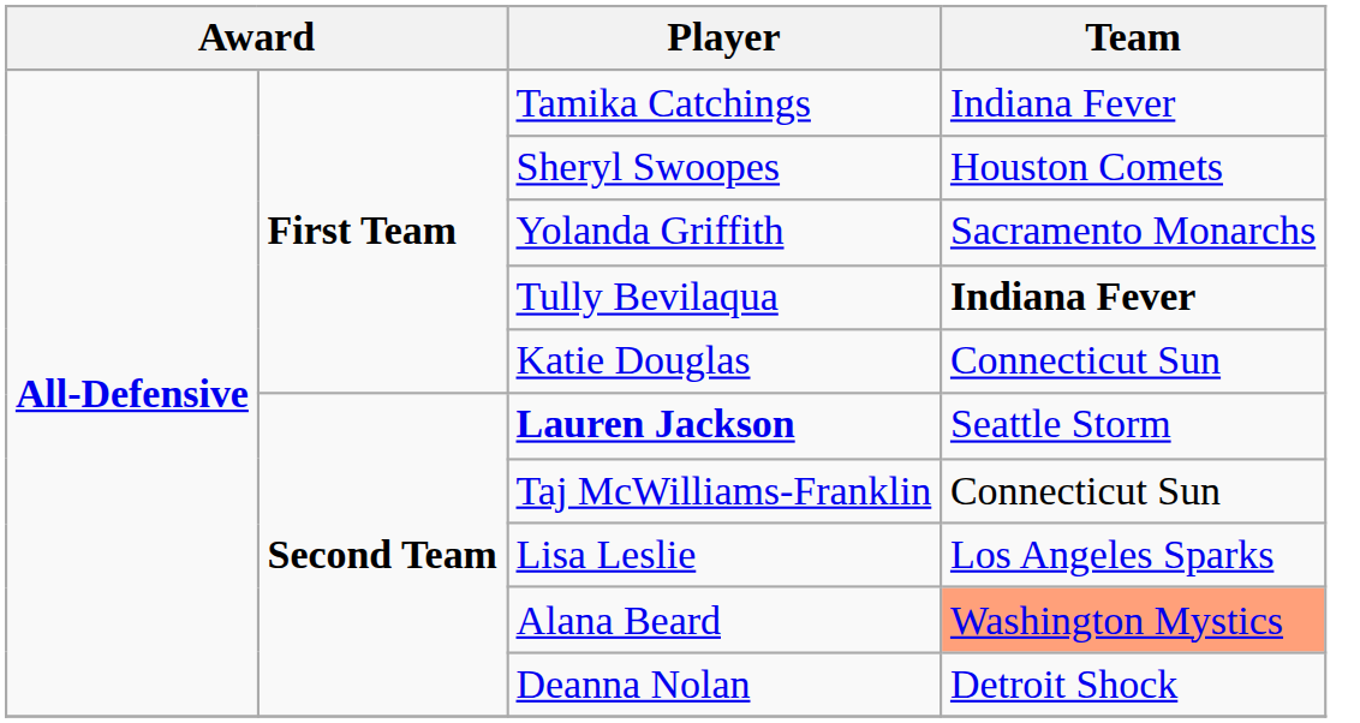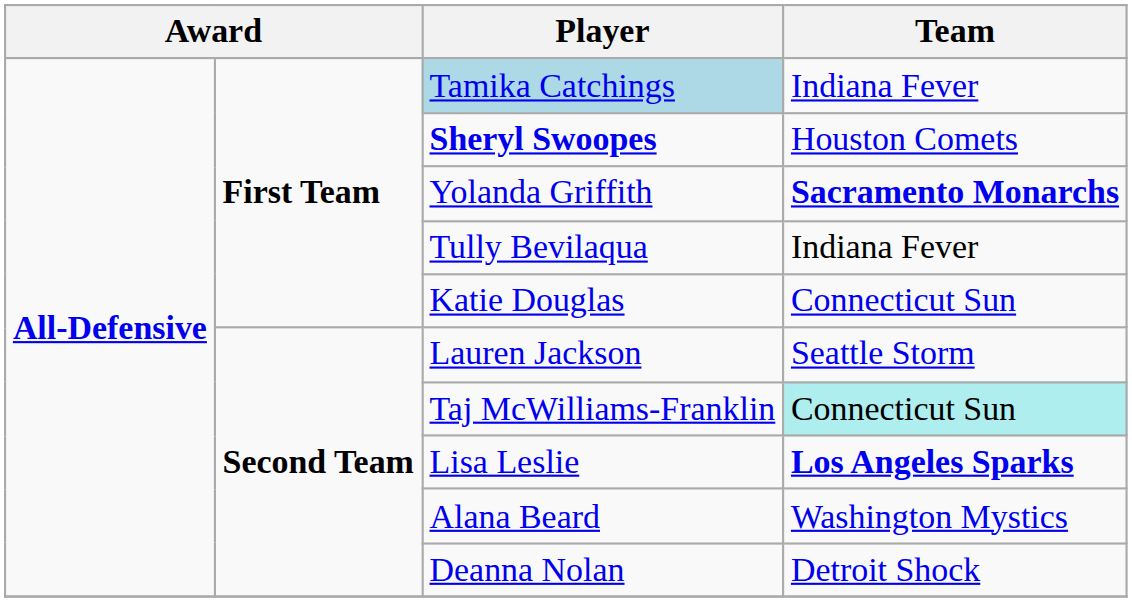row 2 | Player: no background -> lightblue background
row 3 | Player: normal -> bold
row 4 | Team: normal -> bold
row 5 | Team: bold -> normal
row 7 | Player: bold -> normal
row 8 | Team: no background -> paleturquoise background
row 9 | Team: normal -> bold
row 10 | Team: lightsalmon background -> no background
